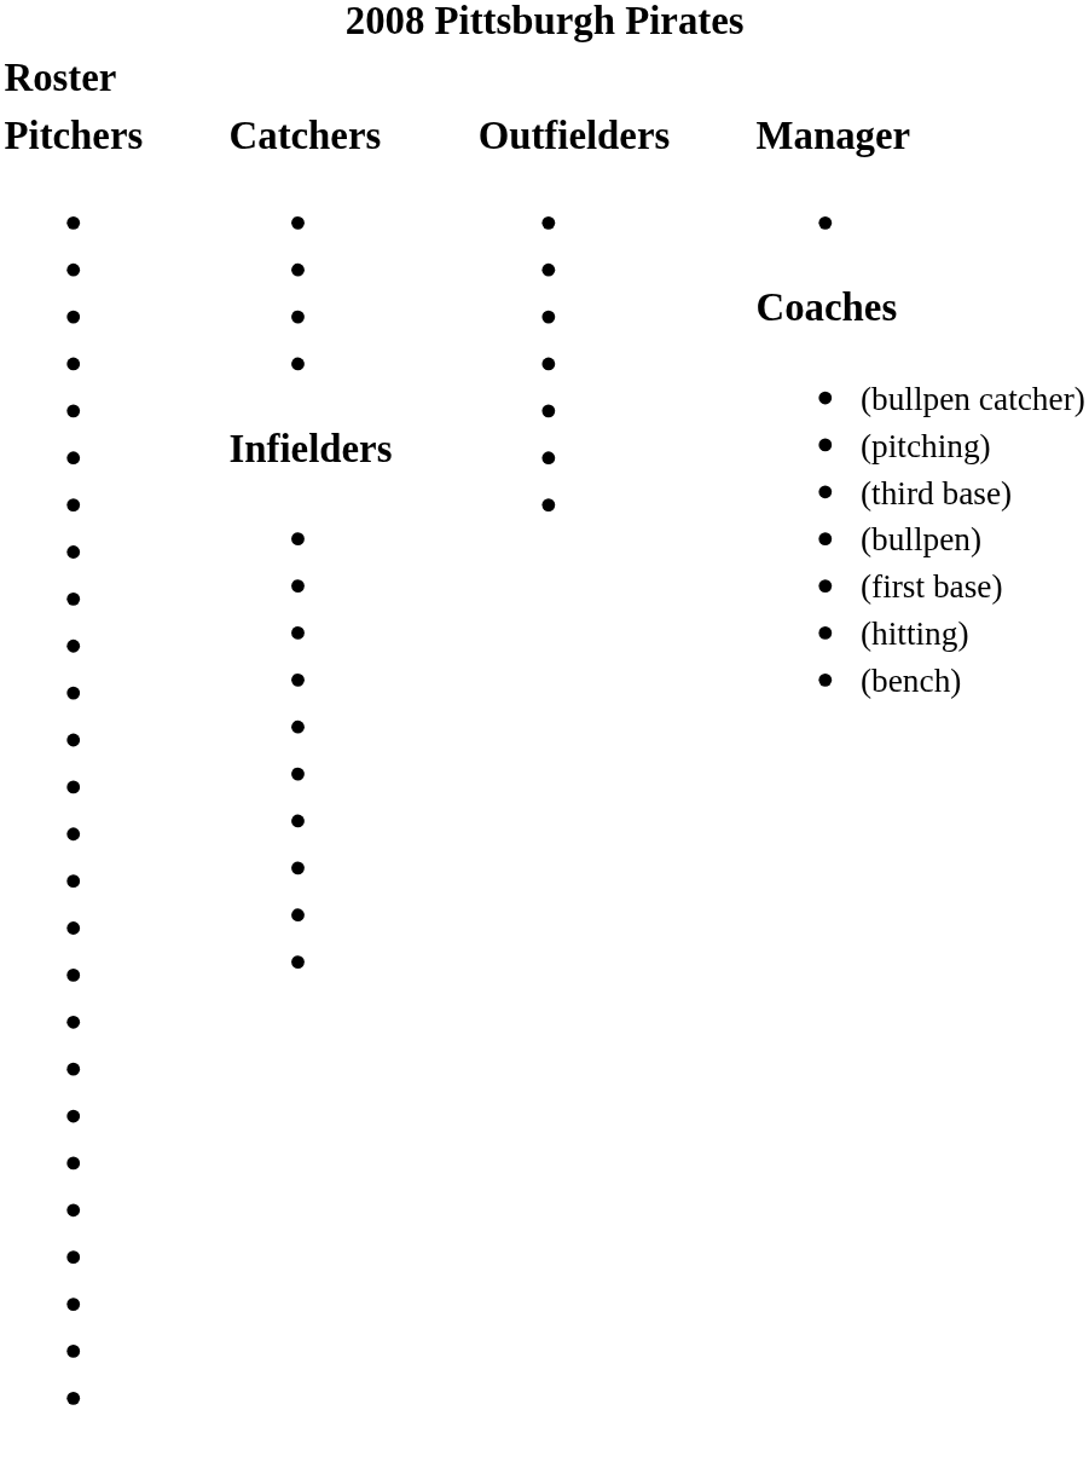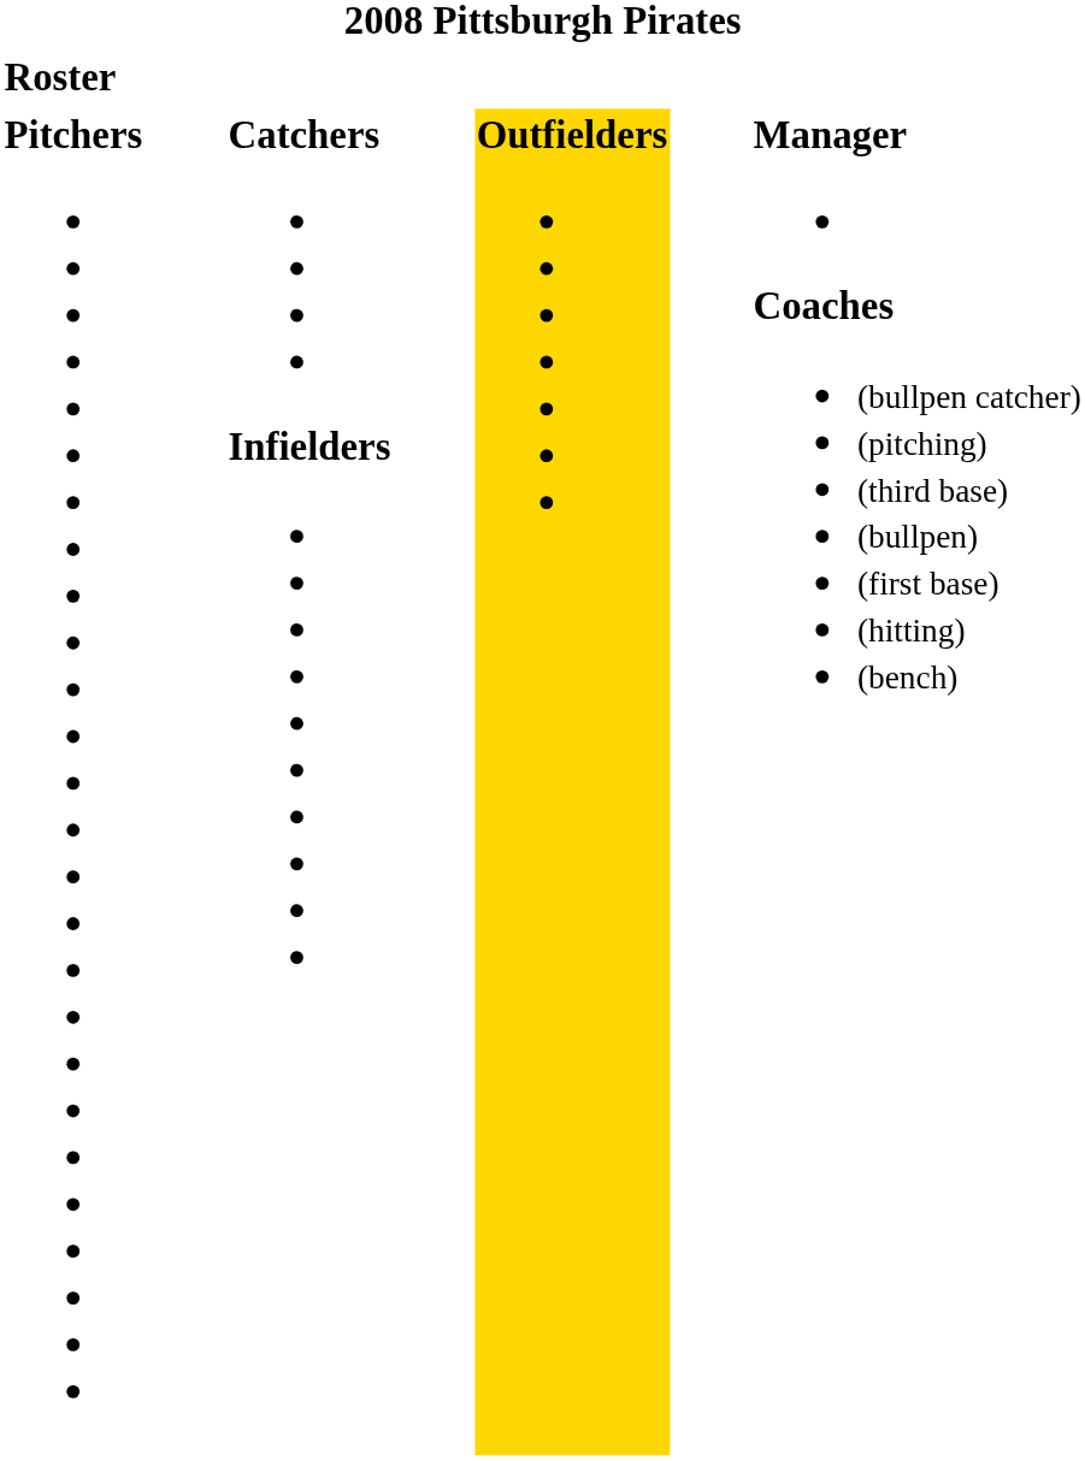Pitchers | column 3: no background -> gold background
